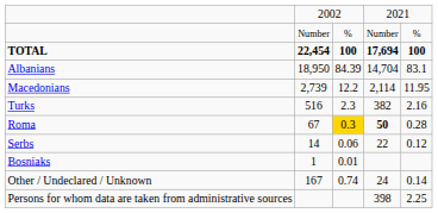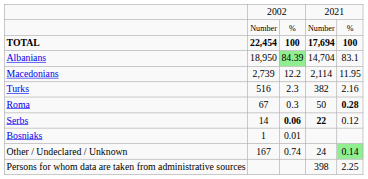Albanians | column 3: no background -> lightgreen background
Roma | column 3: gold background -> no background
Roma | column 4: bold -> normal
Roma | column 5: normal -> bold
Serbs | column 3: normal -> bold
Serbs | column 4: normal -> bold
Other / Undeclared / Unknown | column 5: no background -> lightgreen background
